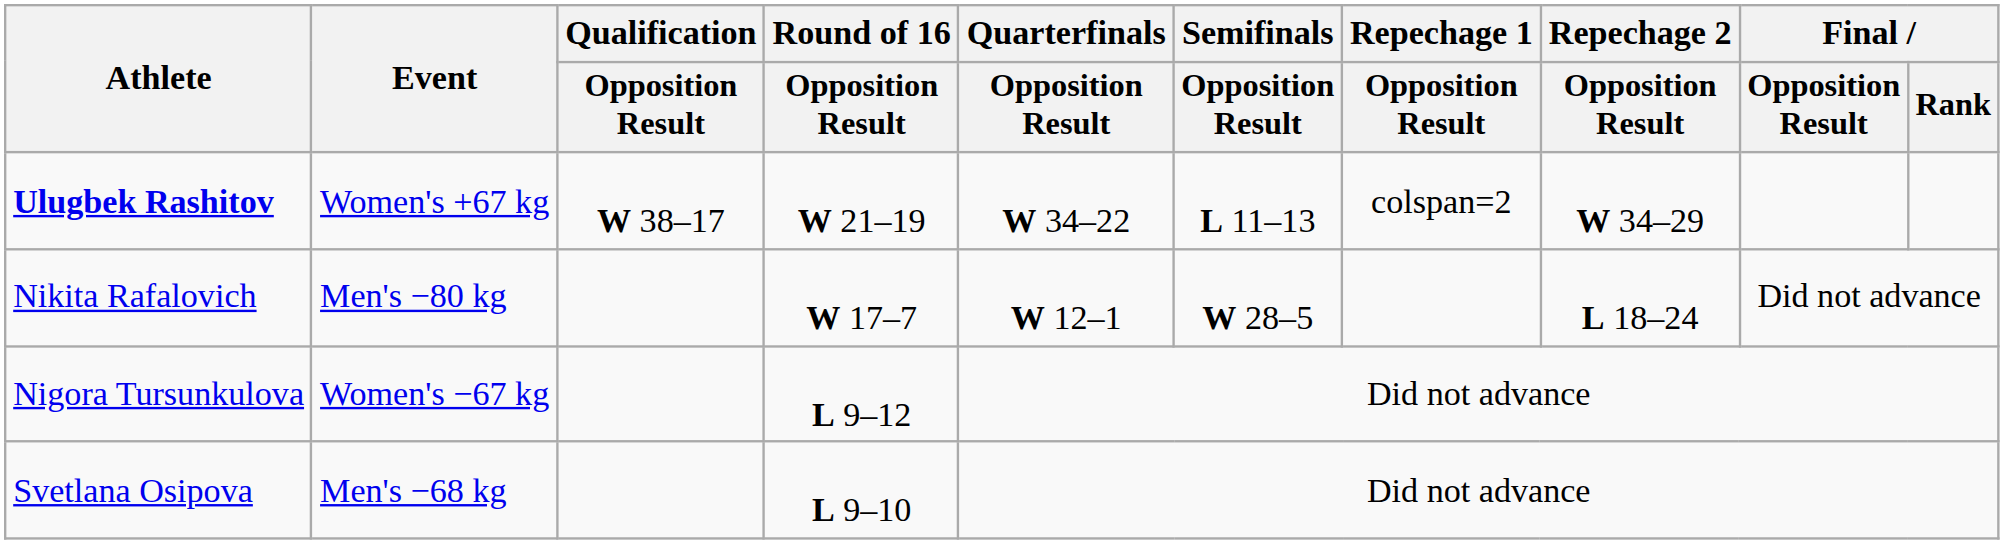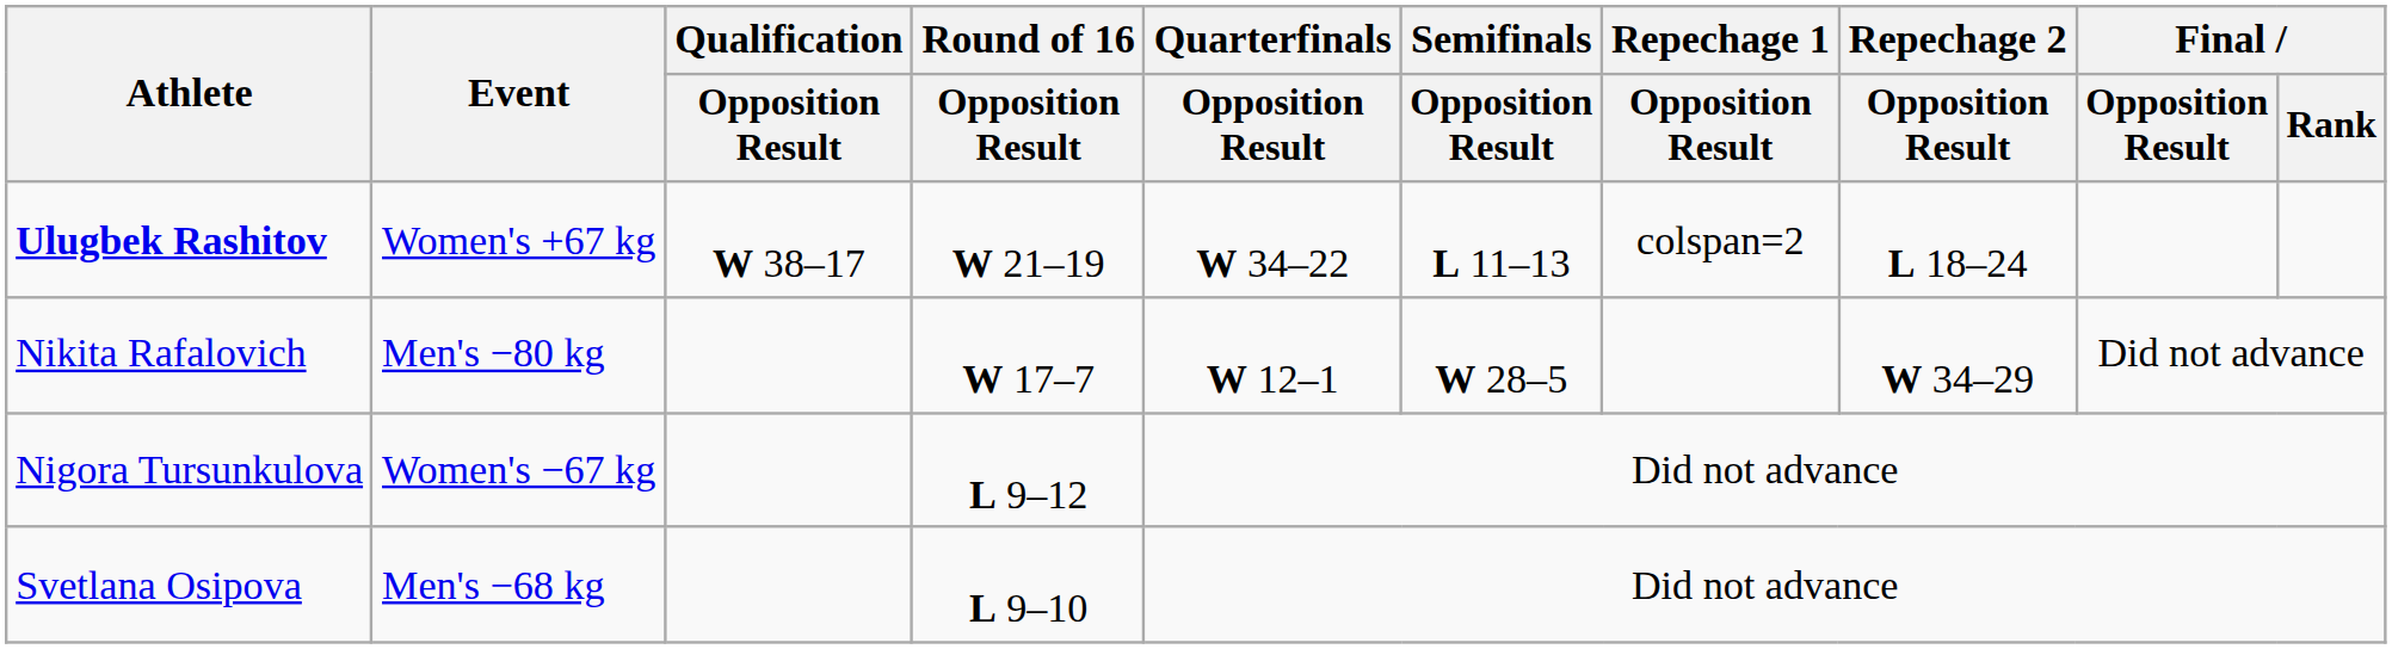Ulugbek Rashitov | Repechage 2 / Opposition Result: W 34–29 -> L 18–24
Nikita Rafalovich | Repechage 2 / Opposition Result: L 18–24 -> W 34–29
